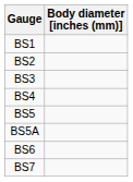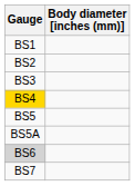BS4 | Gauge: no background -> gold background
BS6 | Gauge: no background -> lightgrey background
